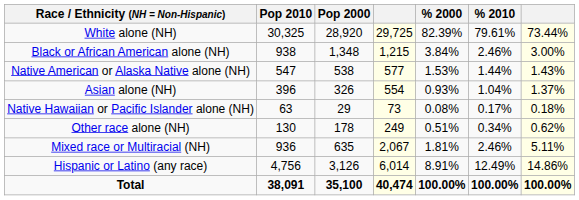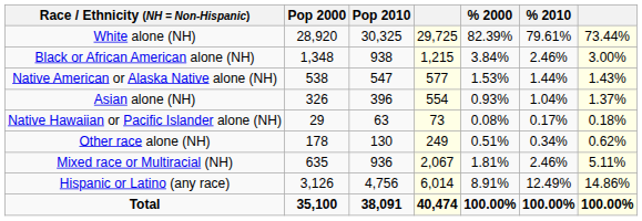columns swapped: Pop 2000 <-> Pop 2010
